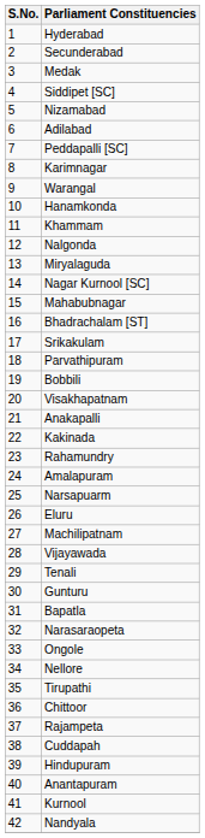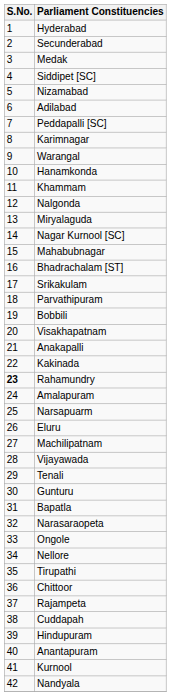Rahamundry | S.No.: normal -> bold
